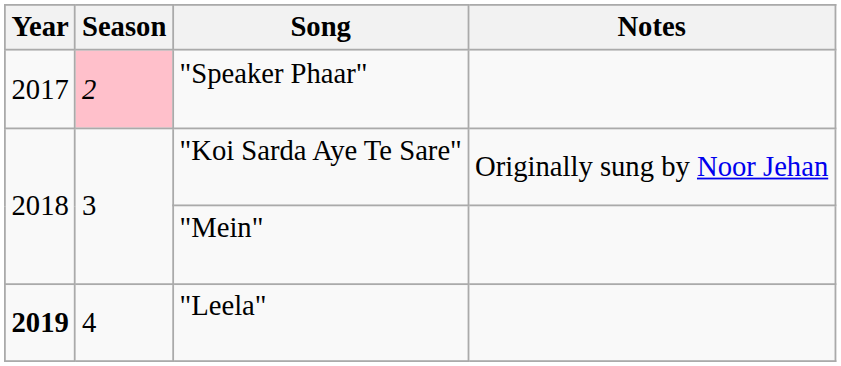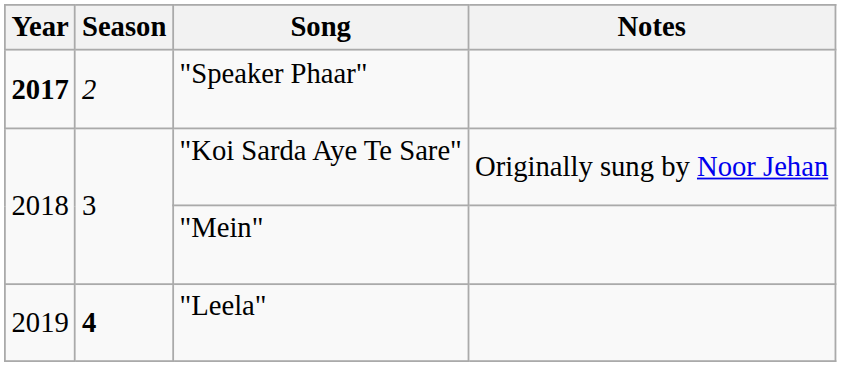"Speaker Phaar" | Year: normal -> bold
"Speaker Phaar" | Season: pink background -> no background
"Leela" | Year: bold -> normal
"Leela" | Season: normal -> bold
